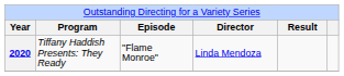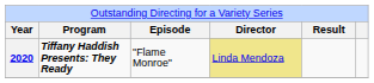2020 | column 2: normal -> bold
2020 | column 4: no background -> khaki background
